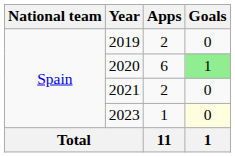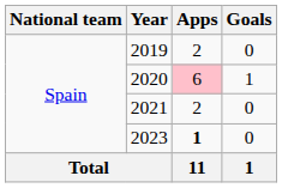2020 | Apps: no background -> pink background
2020 | Goals: lightgreen background -> no background
2023 | Apps: normal -> bold
2023 | Goals: lightyellow background -> no background
